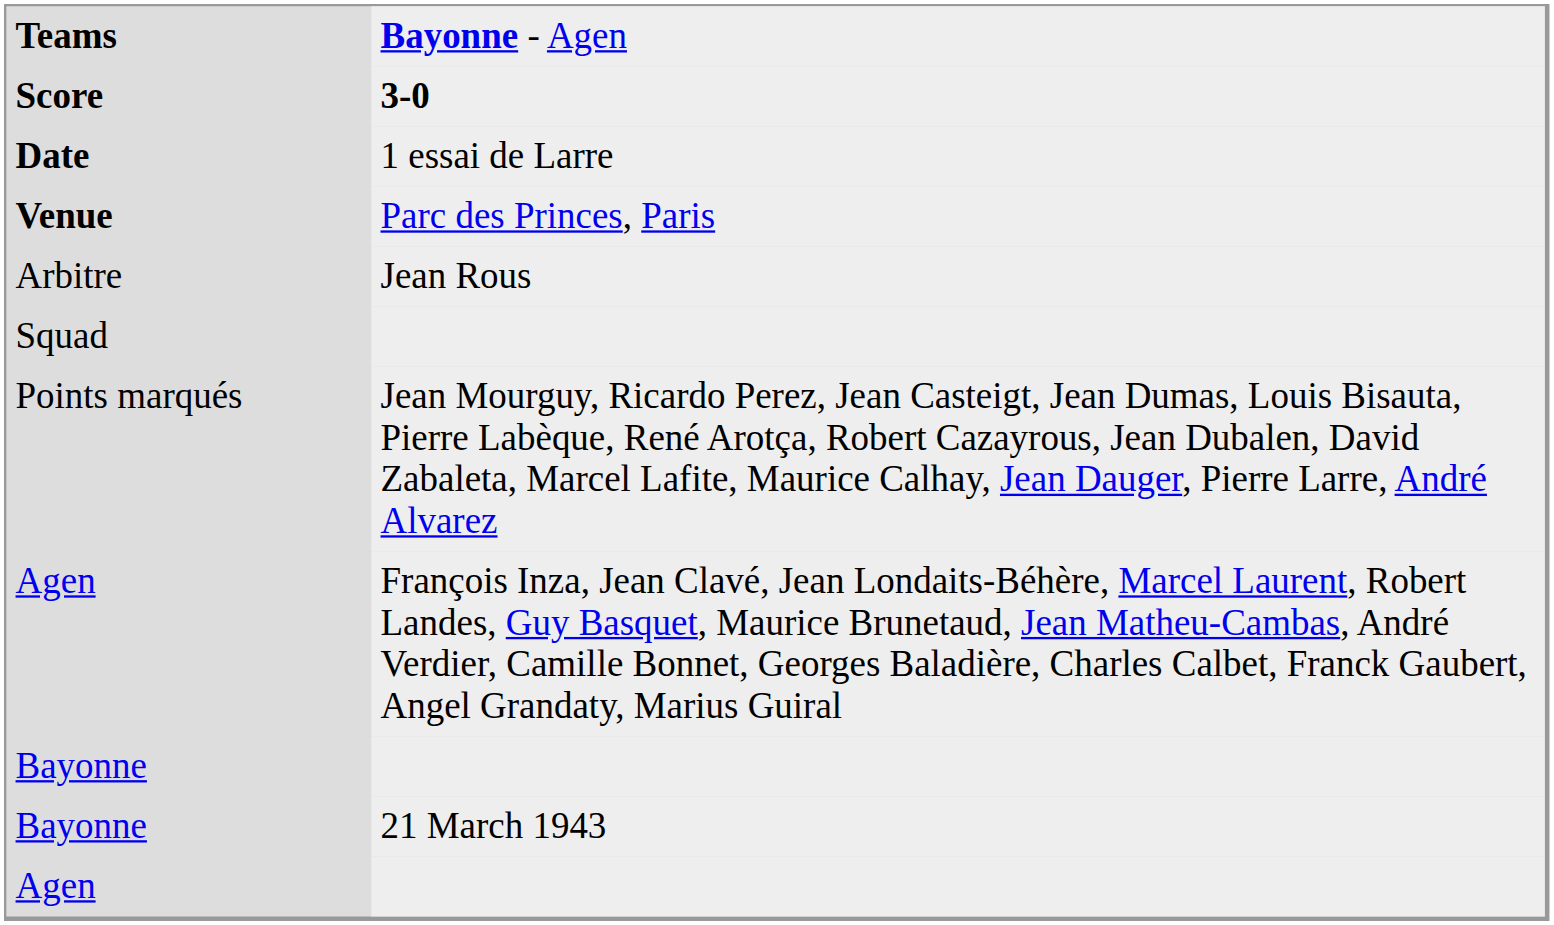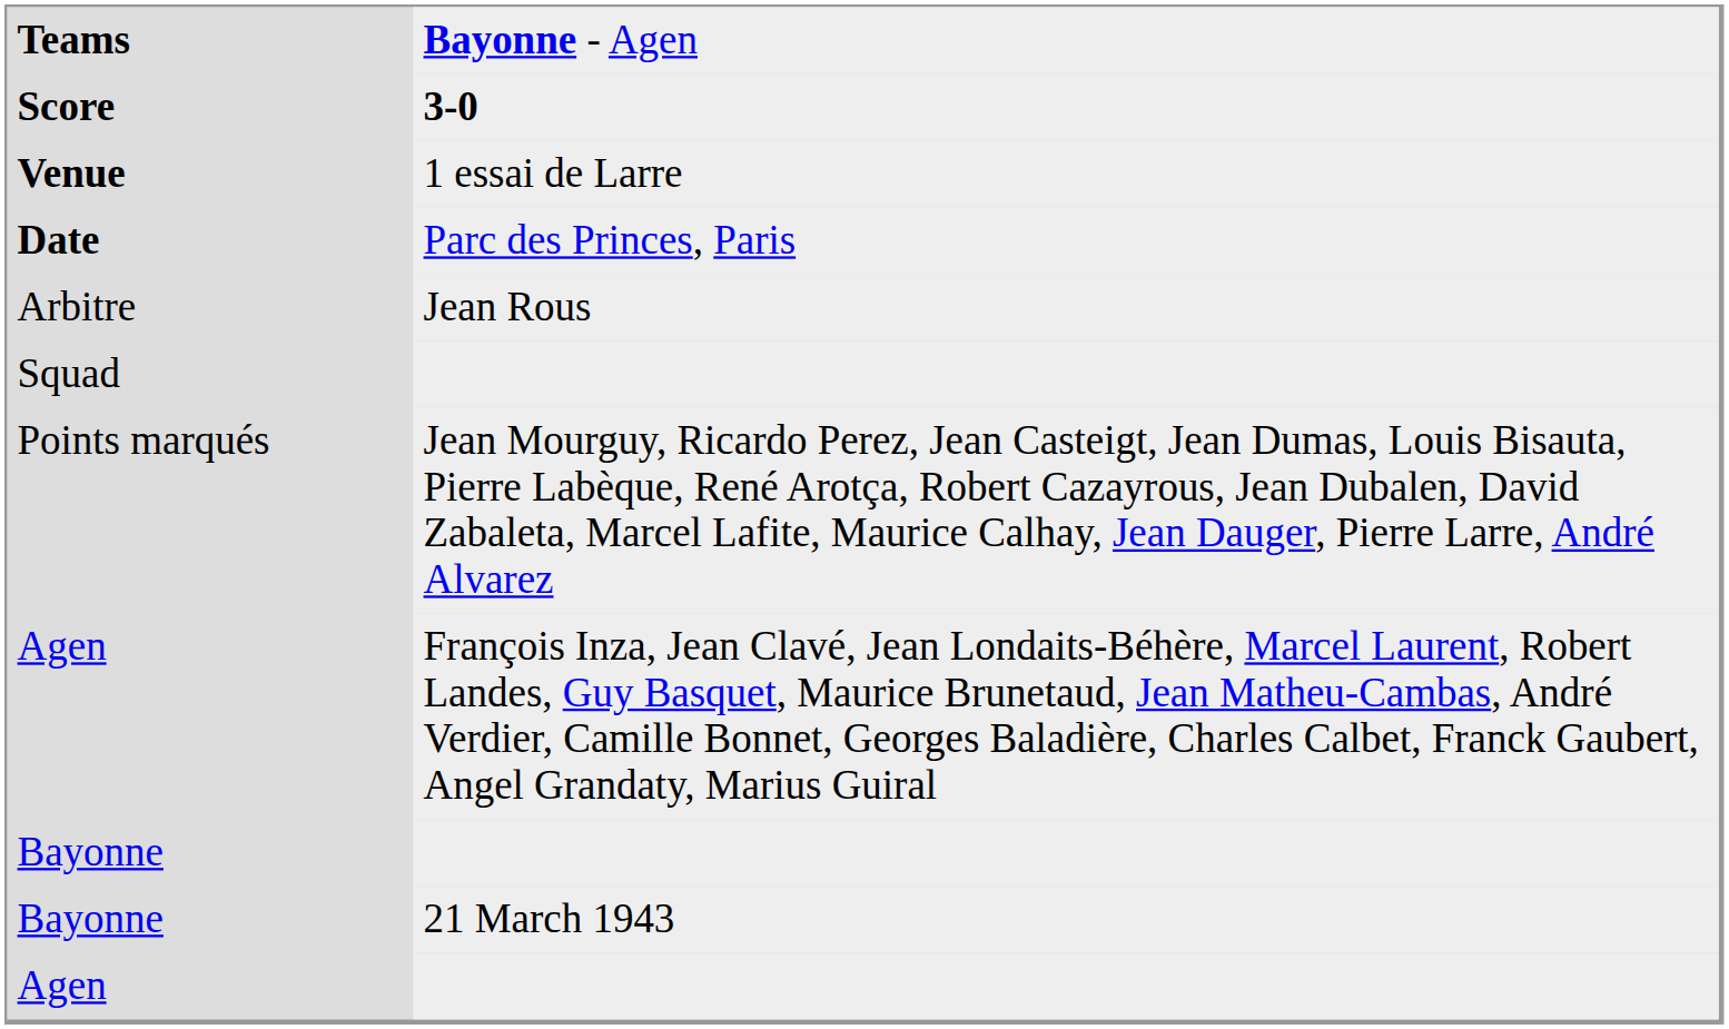row 3 | column 1: Date -> Venue
row 4 | column 1: Venue -> Date
